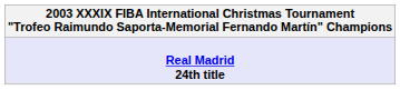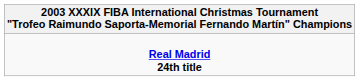row 2 | column 1: lavender background -> no background
